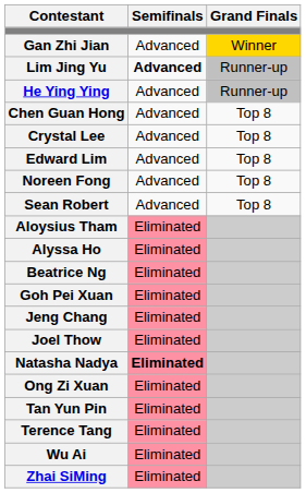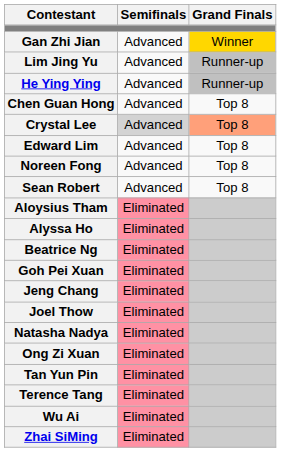Lim Jing Yu | Semifinals: bold -> normal
Crystal Lee | Semifinals: no background -> lightgrey background
Crystal Lee | Grand Finals: no background -> lightsalmon background
Natasha Nadya | Semifinals: bold -> normal
